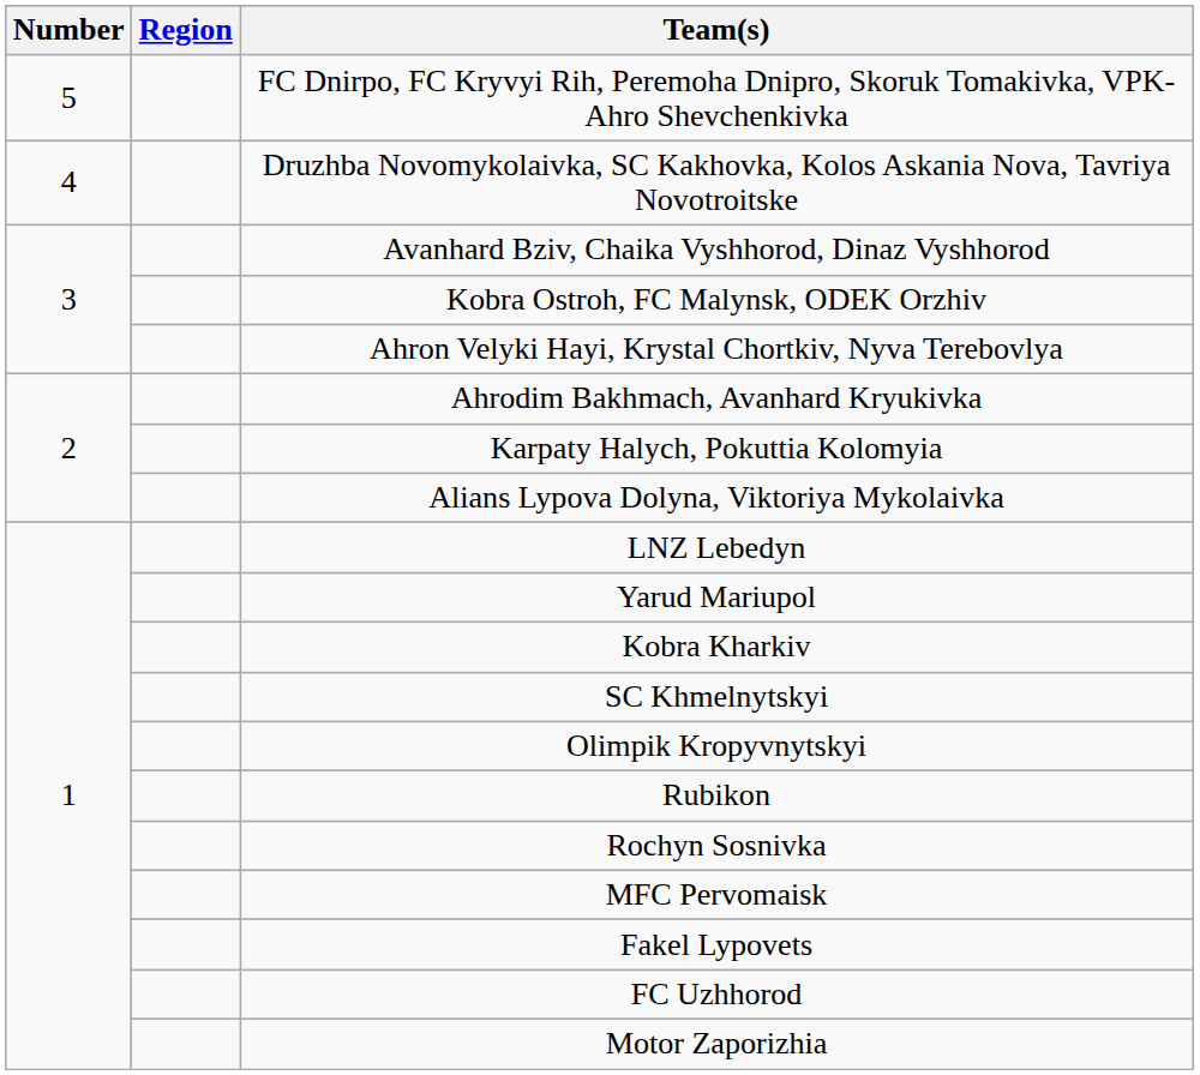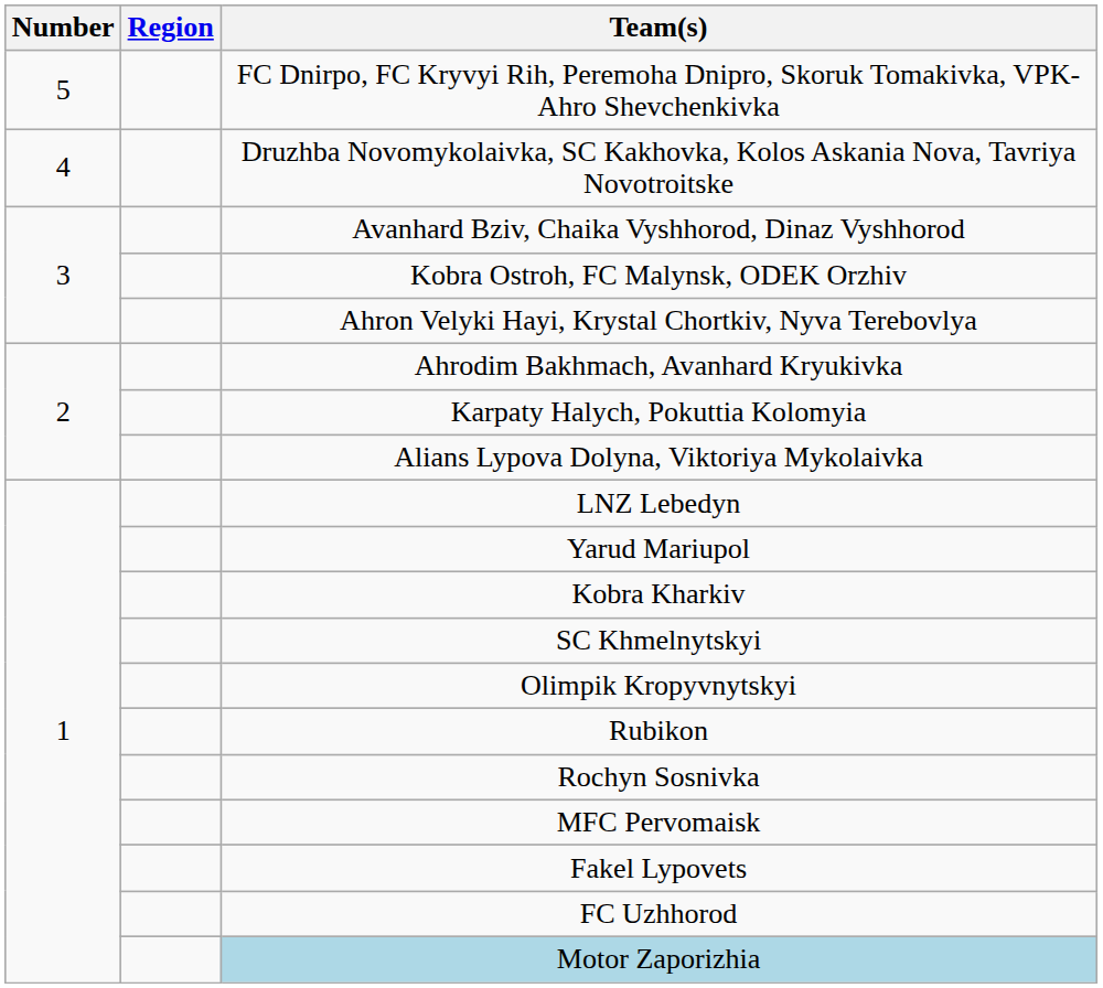Motor Zaporizhia | Team(s): no background -> lightblue background
